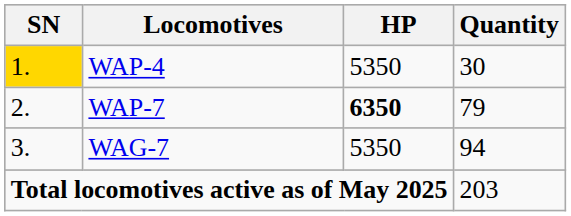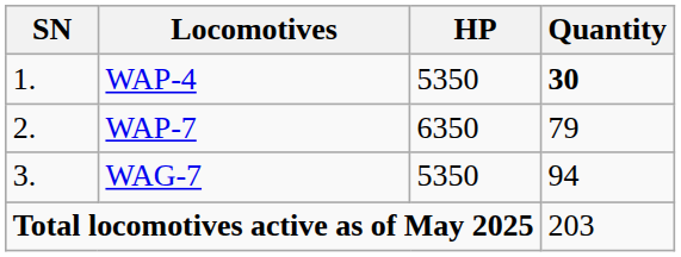WAP-4 | SN: gold background -> no background
WAP-4 | Quantity: normal -> bold
WAP-7 | HP: bold -> normal
